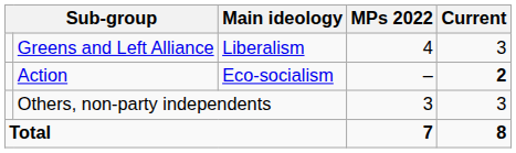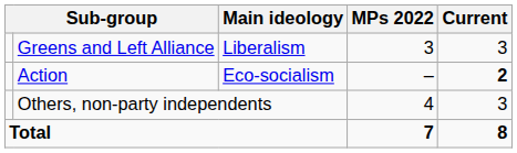Greens and Left Alliance | MPs 2022: 4 -> 3
Others, non-party independents | MPs 2022: 3 -> 4
